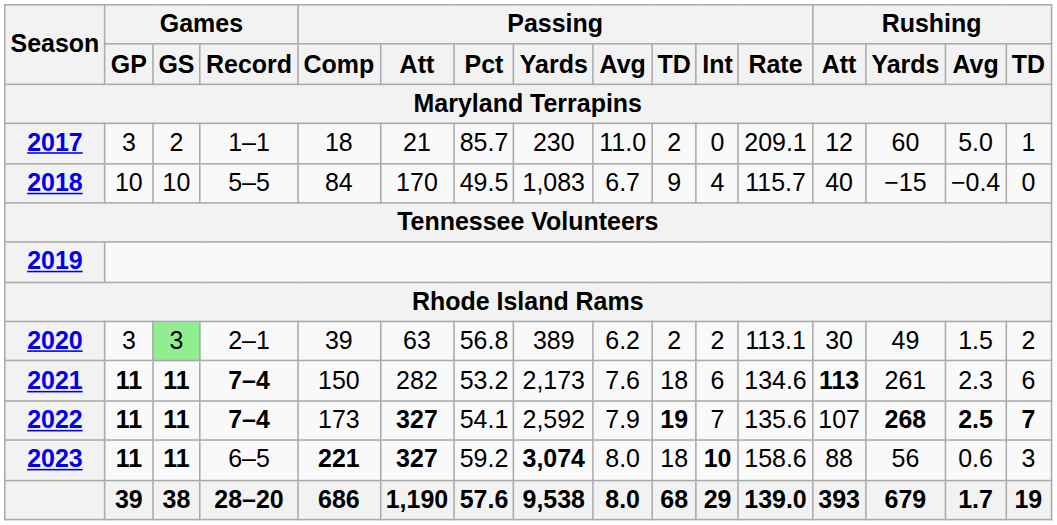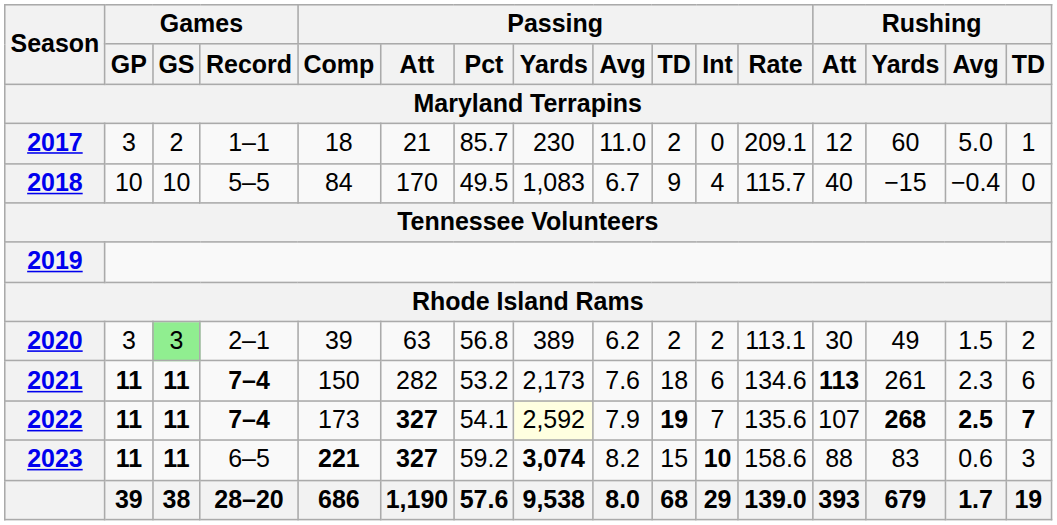2022 | Passing / Yards: no background -> lightyellow background
2023 | Passing / Avg: 8.0 -> 8.2
2023 | Passing / TD: 18 -> 15
2023 | Rushing / Yards: 56 -> 83
